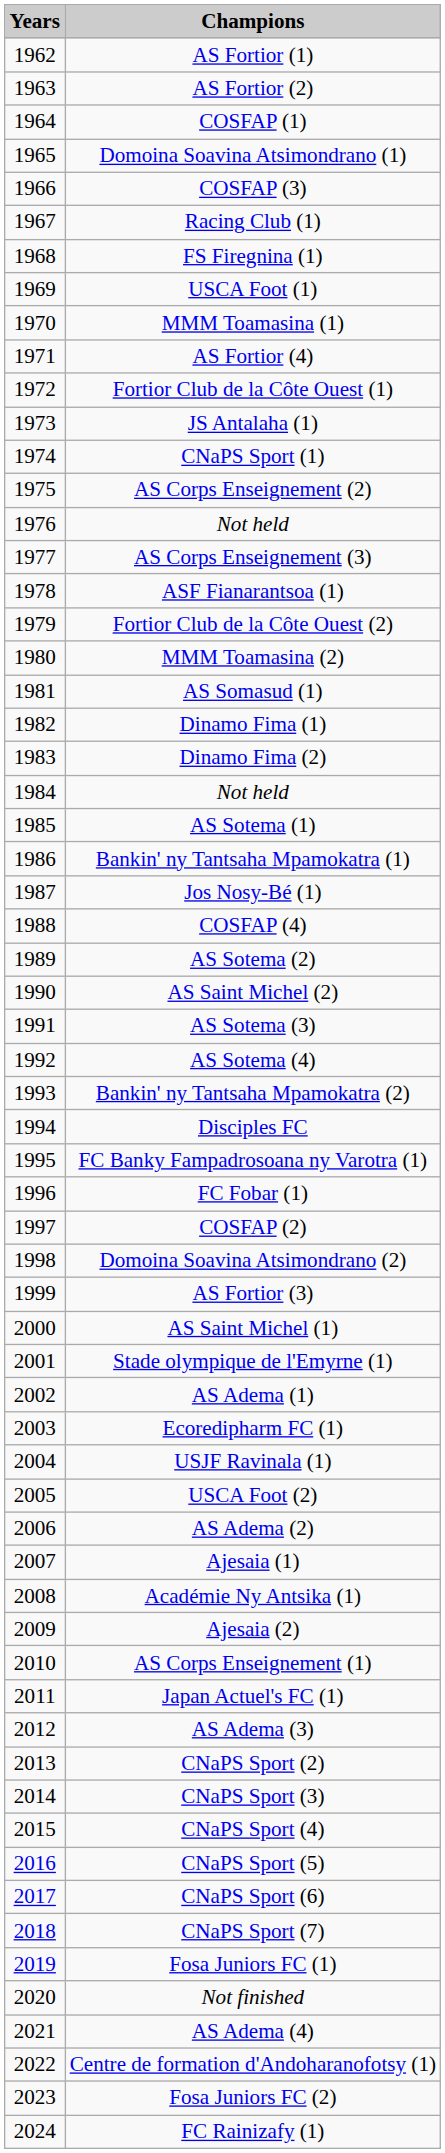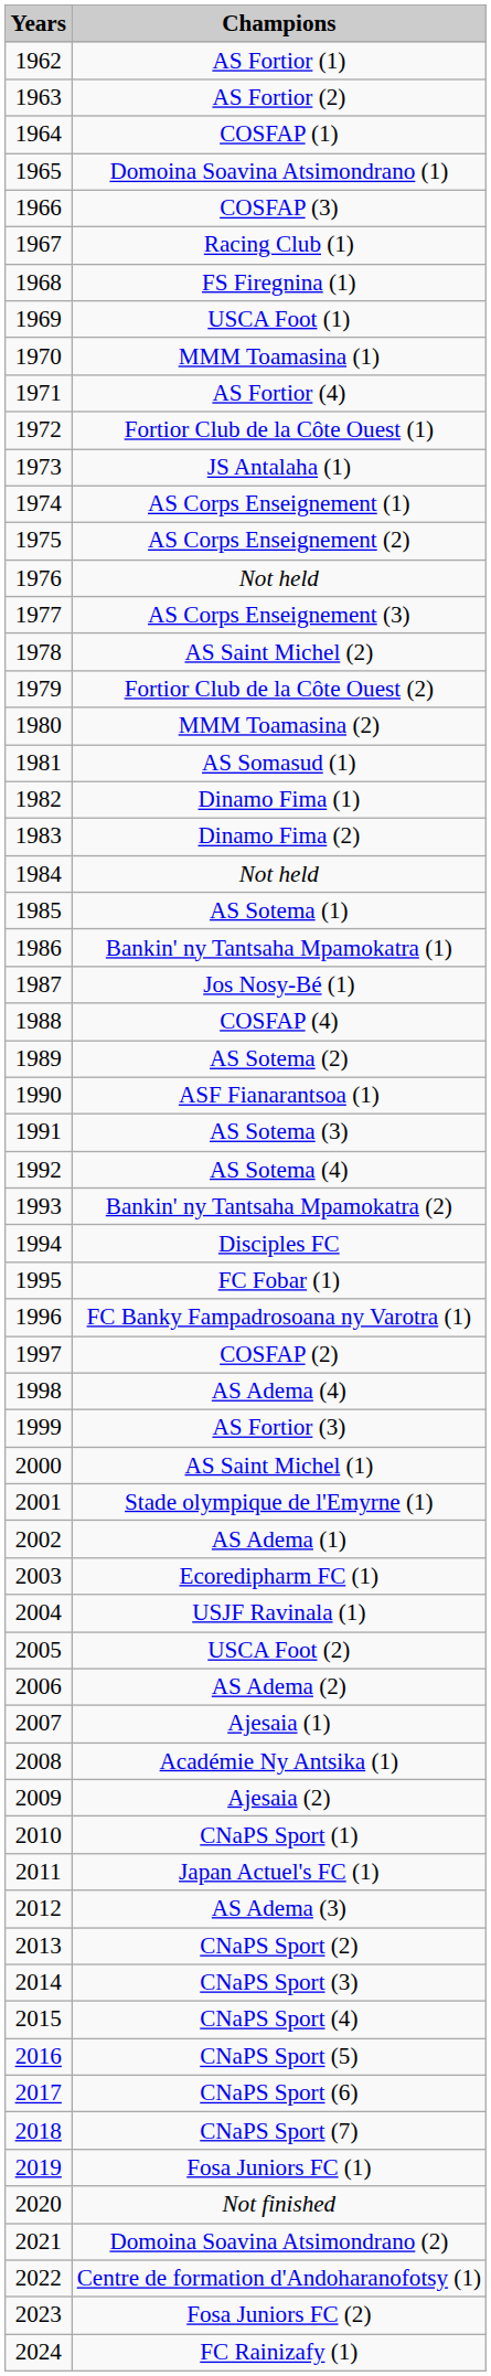row 14 | Champions: CNaPS Sport (1) -> AS Corps Enseignement (1)
row 18 | Champions: ASF Fianarantsoa (1) -> AS Saint Michel (2)
row 30 | Champions: AS Saint Michel (2) -> ASF Fianarantsoa (1)
row 35 | Champions: FC Banky Fampadrosoana ny Varotra (1) -> FC Fobar (1)
row 36 | Champions: FC Fobar (1) -> FC Banky Fampadrosoana ny Varotra (1)
row 38 | Champions: Domoina Soavina Atsimondrano (2) -> AS Adema (4)
row 50 | Champions: AS Corps Enseignement (1) -> CNaPS Sport (1)
row 61 | Champions: AS Adema (4) -> Domoina Soavina Atsimondrano (2)
